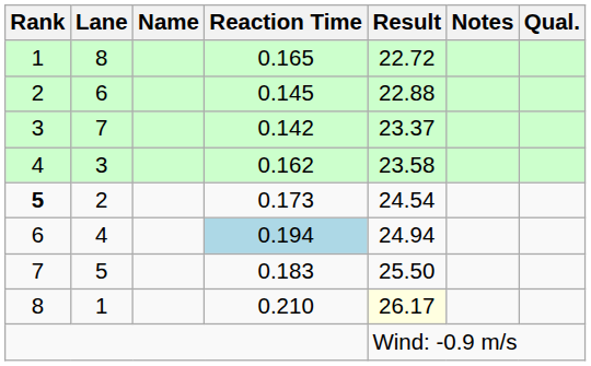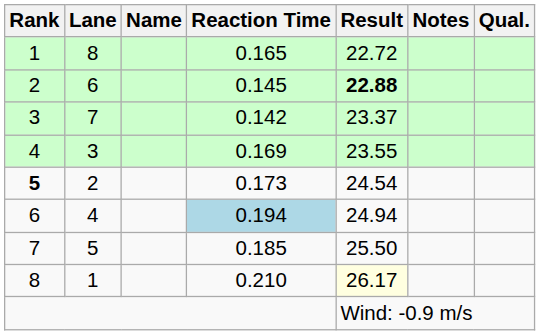row 3 | Result: normal -> bold
row 5 | Reaction Time: 0.162 -> 0.169
row 5 | Result: 23.58 -> 23.55
row 8 | Reaction Time: 0.183 -> 0.185
